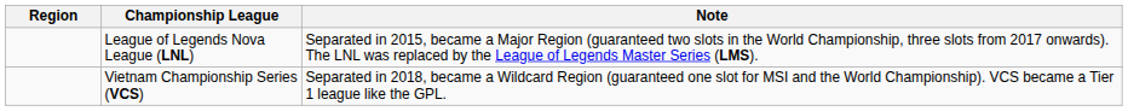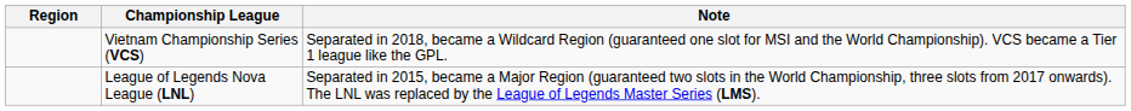rows swapped: League of Legends Nova League (LNL) <-> Vietnam Championship Series (VCS)
